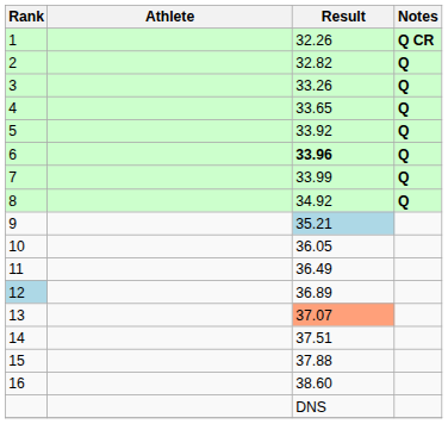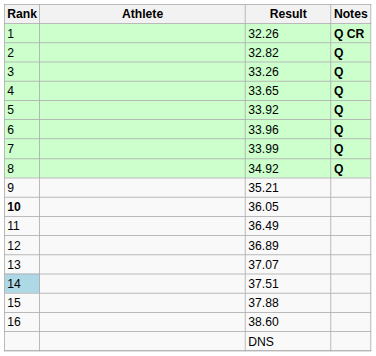6 | Result: bold -> normal
9 | Result: lightblue background -> no background
10 | Rank: normal -> bold
12 | Rank: lightblue background -> no background
13 | Result: lightsalmon background -> no background
14 | Rank: no background -> lightblue background
